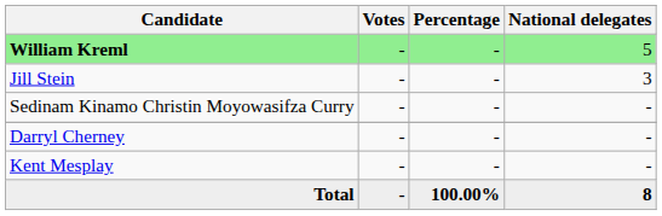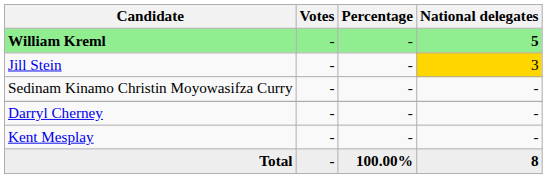William Kreml | National delegates: normal -> bold
Jill Stein | National delegates: no background -> gold background
